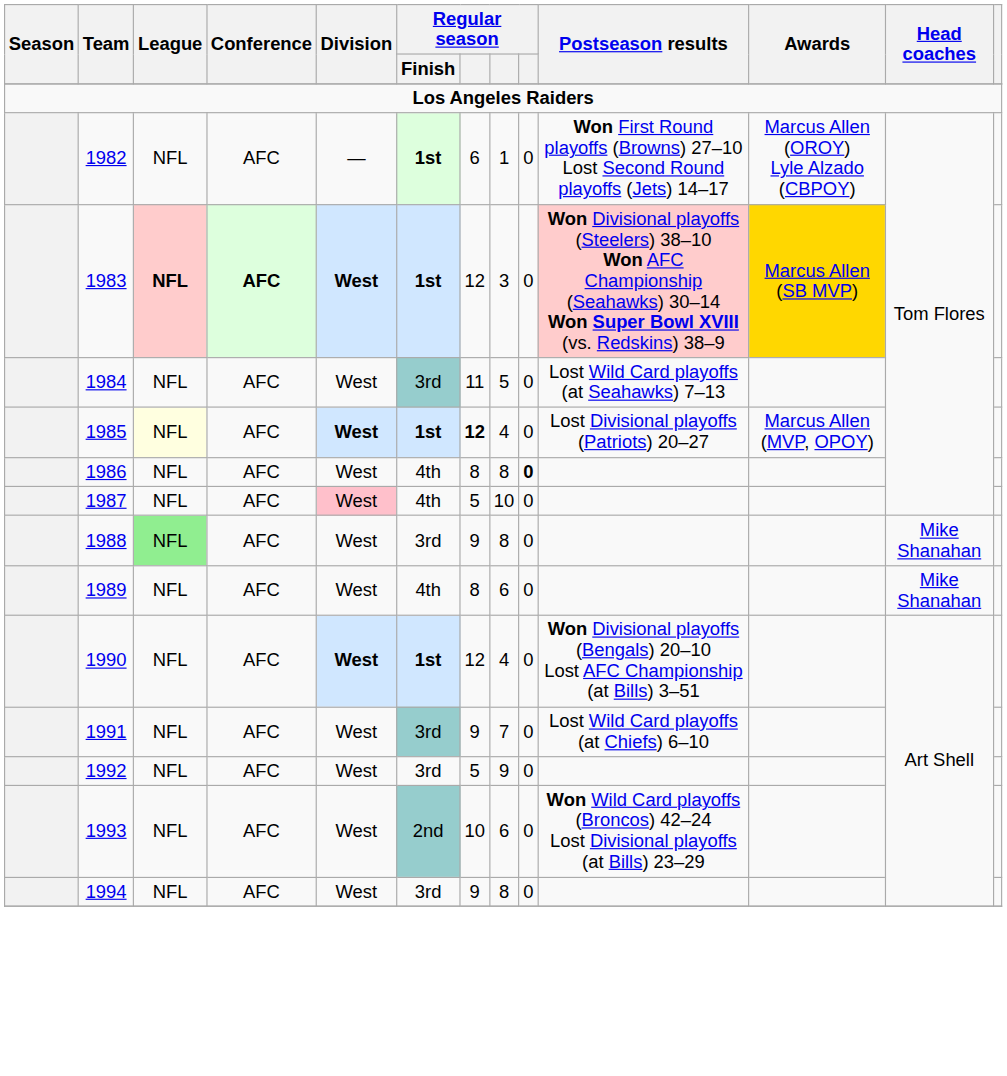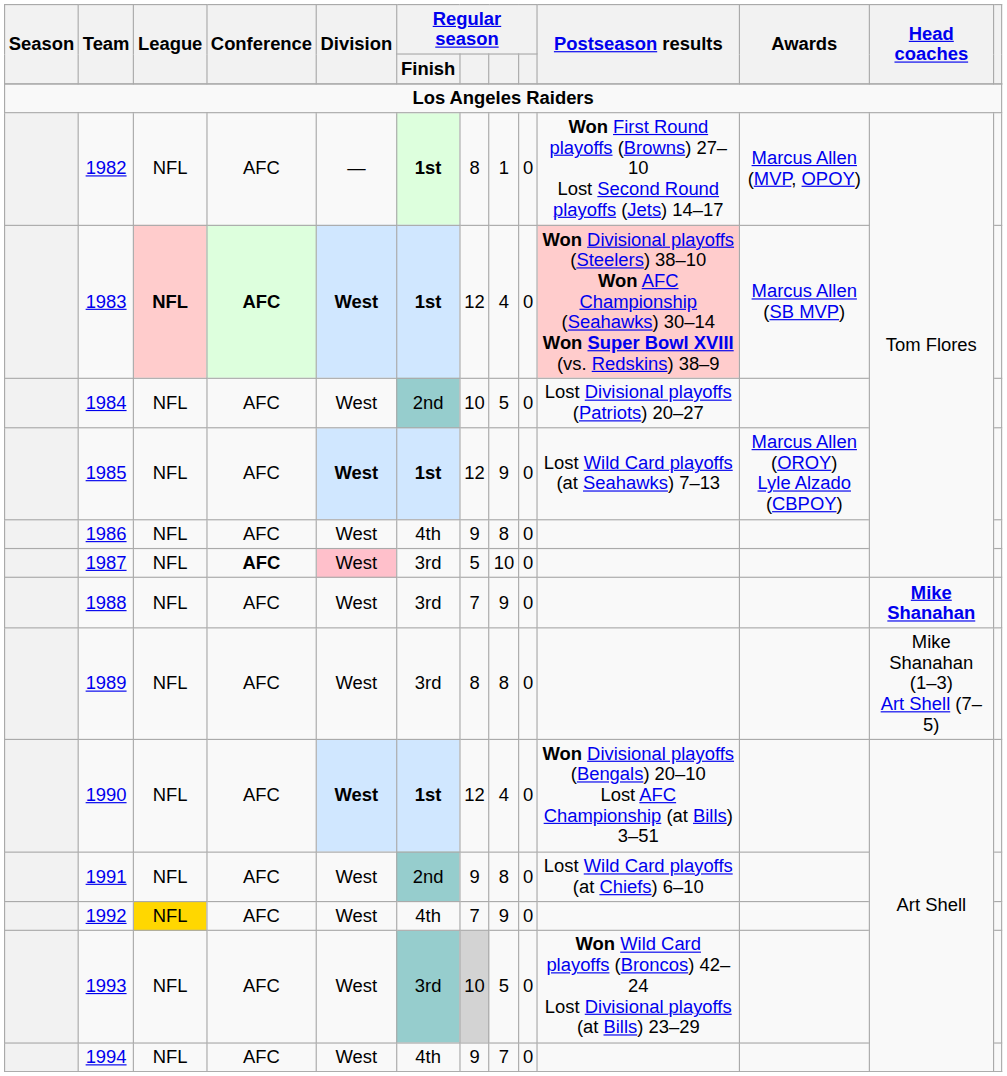1982 | column 7: 6 -> 8
1982 | Awards: Marcus Allen (OROY) Lyle Alzado (CBPOY) -> Marcus Allen (MVP, OPOY)
1983 | column 8: 3 -> 4
1983 | Awards: gold background -> no background
1984 | Regular season / Finish: 3rd -> 2nd
1984 | column 7: 11 -> 10
1984 | Postseason results: Lost Wild Card playoffs (at Seahawks) 7–13 -> Lost Divisional playoffs (Patriots) 20–27
1985 | League: lightyellow background -> no background
1985 | column 7: bold -> normal
1985 | column 8: 4 -> 9
1985 | Postseason results: Lost Divisional playoffs (Patriots) 20–27 -> Lost Wild Card playoffs (at Seahawks) 7–13
1985 | Awards: Marcus Allen (MVP, OPOY) -> Marcus Allen (OROY) Lyle Alzado (CBPOY)
1986 | column 7: 8 -> 9
1986 | column 9: bold -> normal
1987 | Conference: normal -> bold
1987 | Regular season / Finish: 4th -> 3rd
1988 | League: lightgreen background -> no background
1988 | column 7: 9 -> 7
1988 | column 8: 8 -> 9
1988 | Head coaches: normal -> bold
1989 | Regular season / Finish: 4th -> 3rd
1989 | column 8: 6 -> 8
1989 | Head coaches: Mike Shanahan -> Mike Shanahan (1–3) Art Shell (7–5)
1991 | Regular season / Finish: 3rd -> 2nd
1991 | column 8: 7 -> 8
1992 | League: no background -> gold background
1992 | Regular season / Finish: 3rd -> 4th
1992 | column 7: 5 -> 7
1993 | Regular season / Finish: 2nd -> 3rd
1993 | column 7: no background -> lightgrey background
1993 | column 8: 6 -> 5
1994 | Regular season / Finish: 3rd -> 4th
1994 | column 8: 8 -> 7
